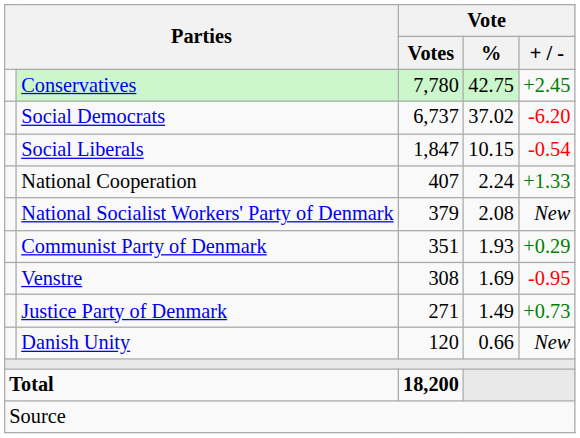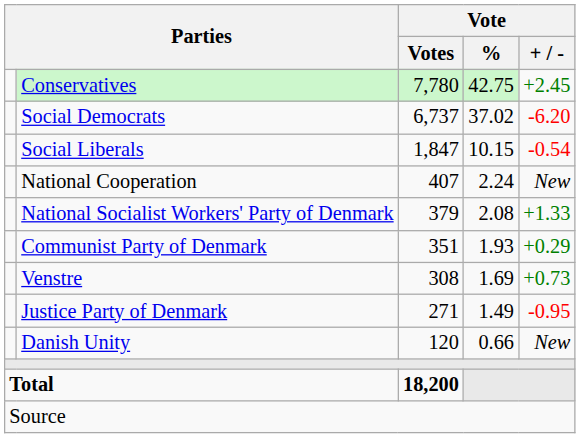National Cooperation | Vote / + / -: +1.33 -> New
National Socialist Workers' Party of Denmark | Vote / + / -: New -> +1.33
Venstre | Vote / + / -: -0.95 -> +0.73
Justice Party of Denmark | Vote / + / -: +0.73 -> -0.95
